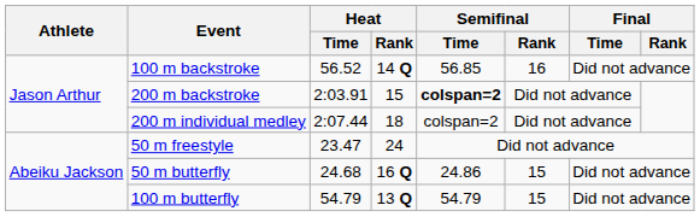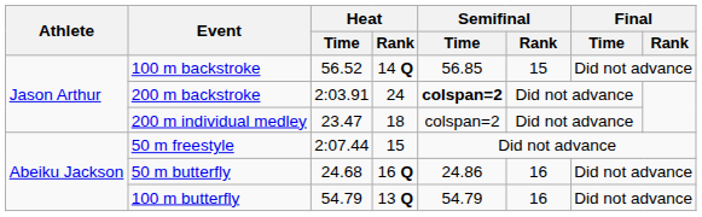100 m backstroke | Semifinal / Rank: 16 -> 15
200 m backstroke | Heat / Rank: 15 -> 24
200 m individual medley | Heat / Time: 2:07.44 -> 23.47
50 m freestyle | Heat / Time: 23.47 -> 2:07.44
50 m freestyle | Heat / Rank: 24 -> 15
50 m butterfly | Semifinal / Rank: 15 -> 16
100 m butterfly | Semifinal / Rank: 15 -> 16
